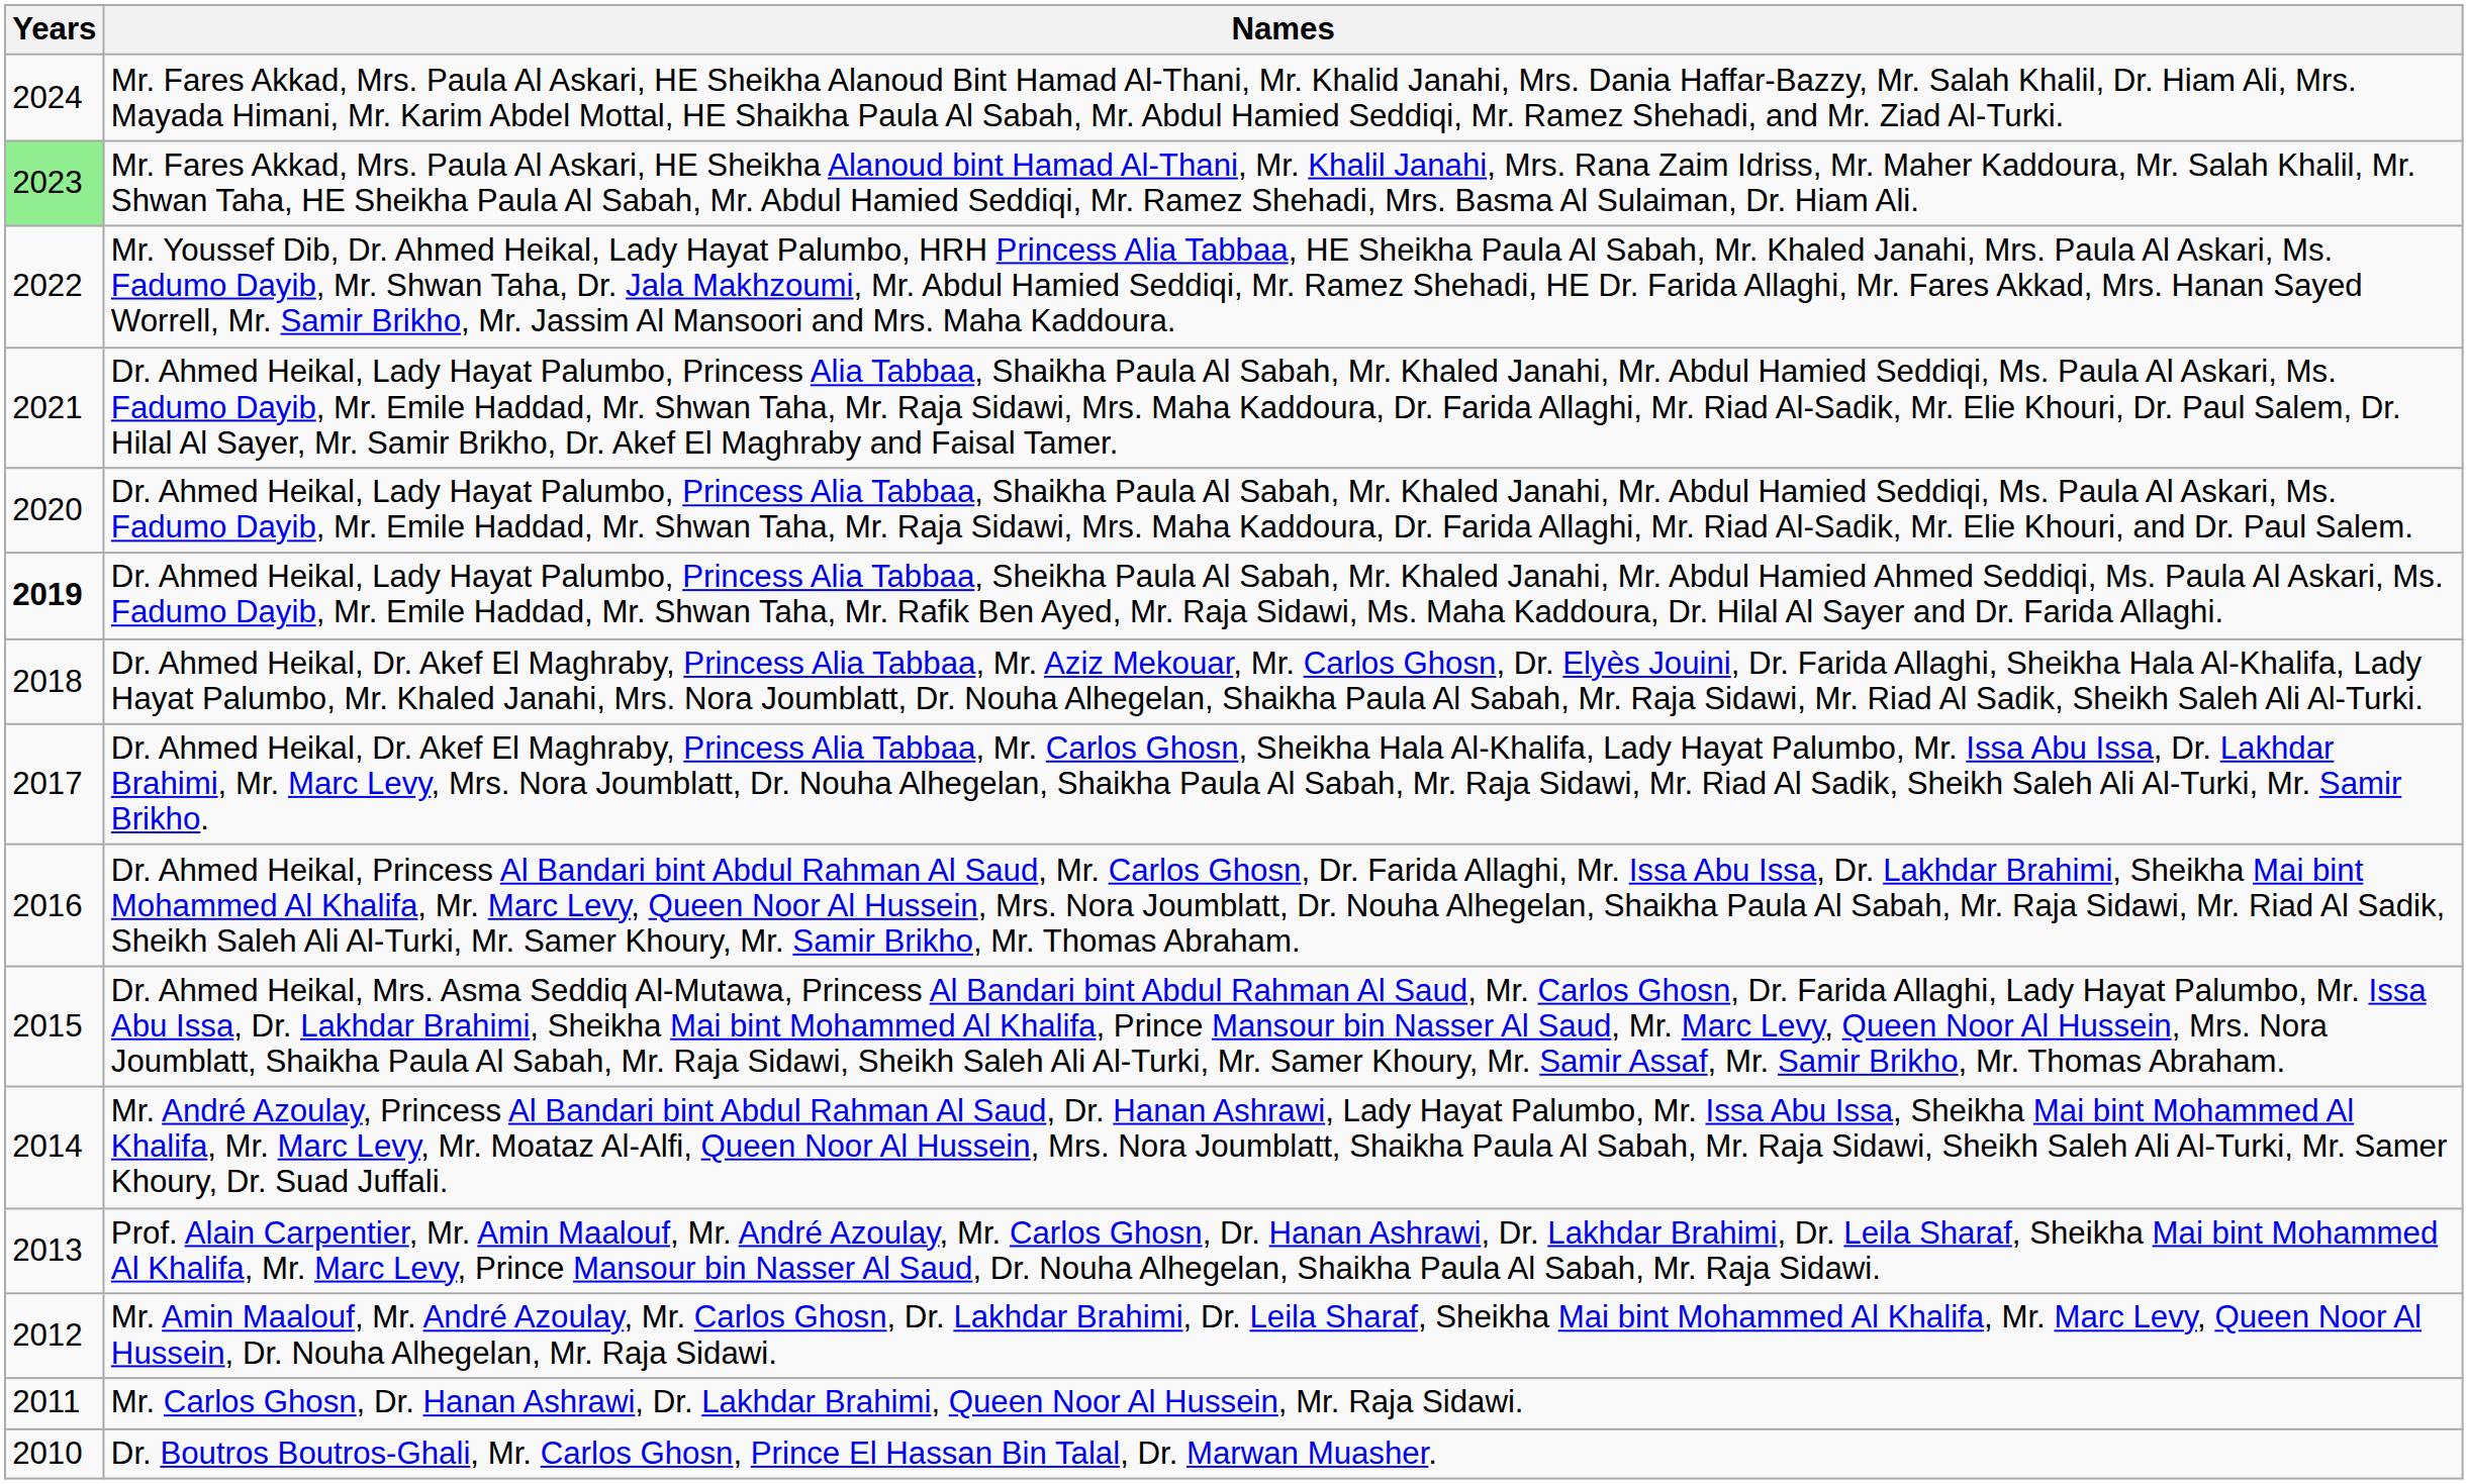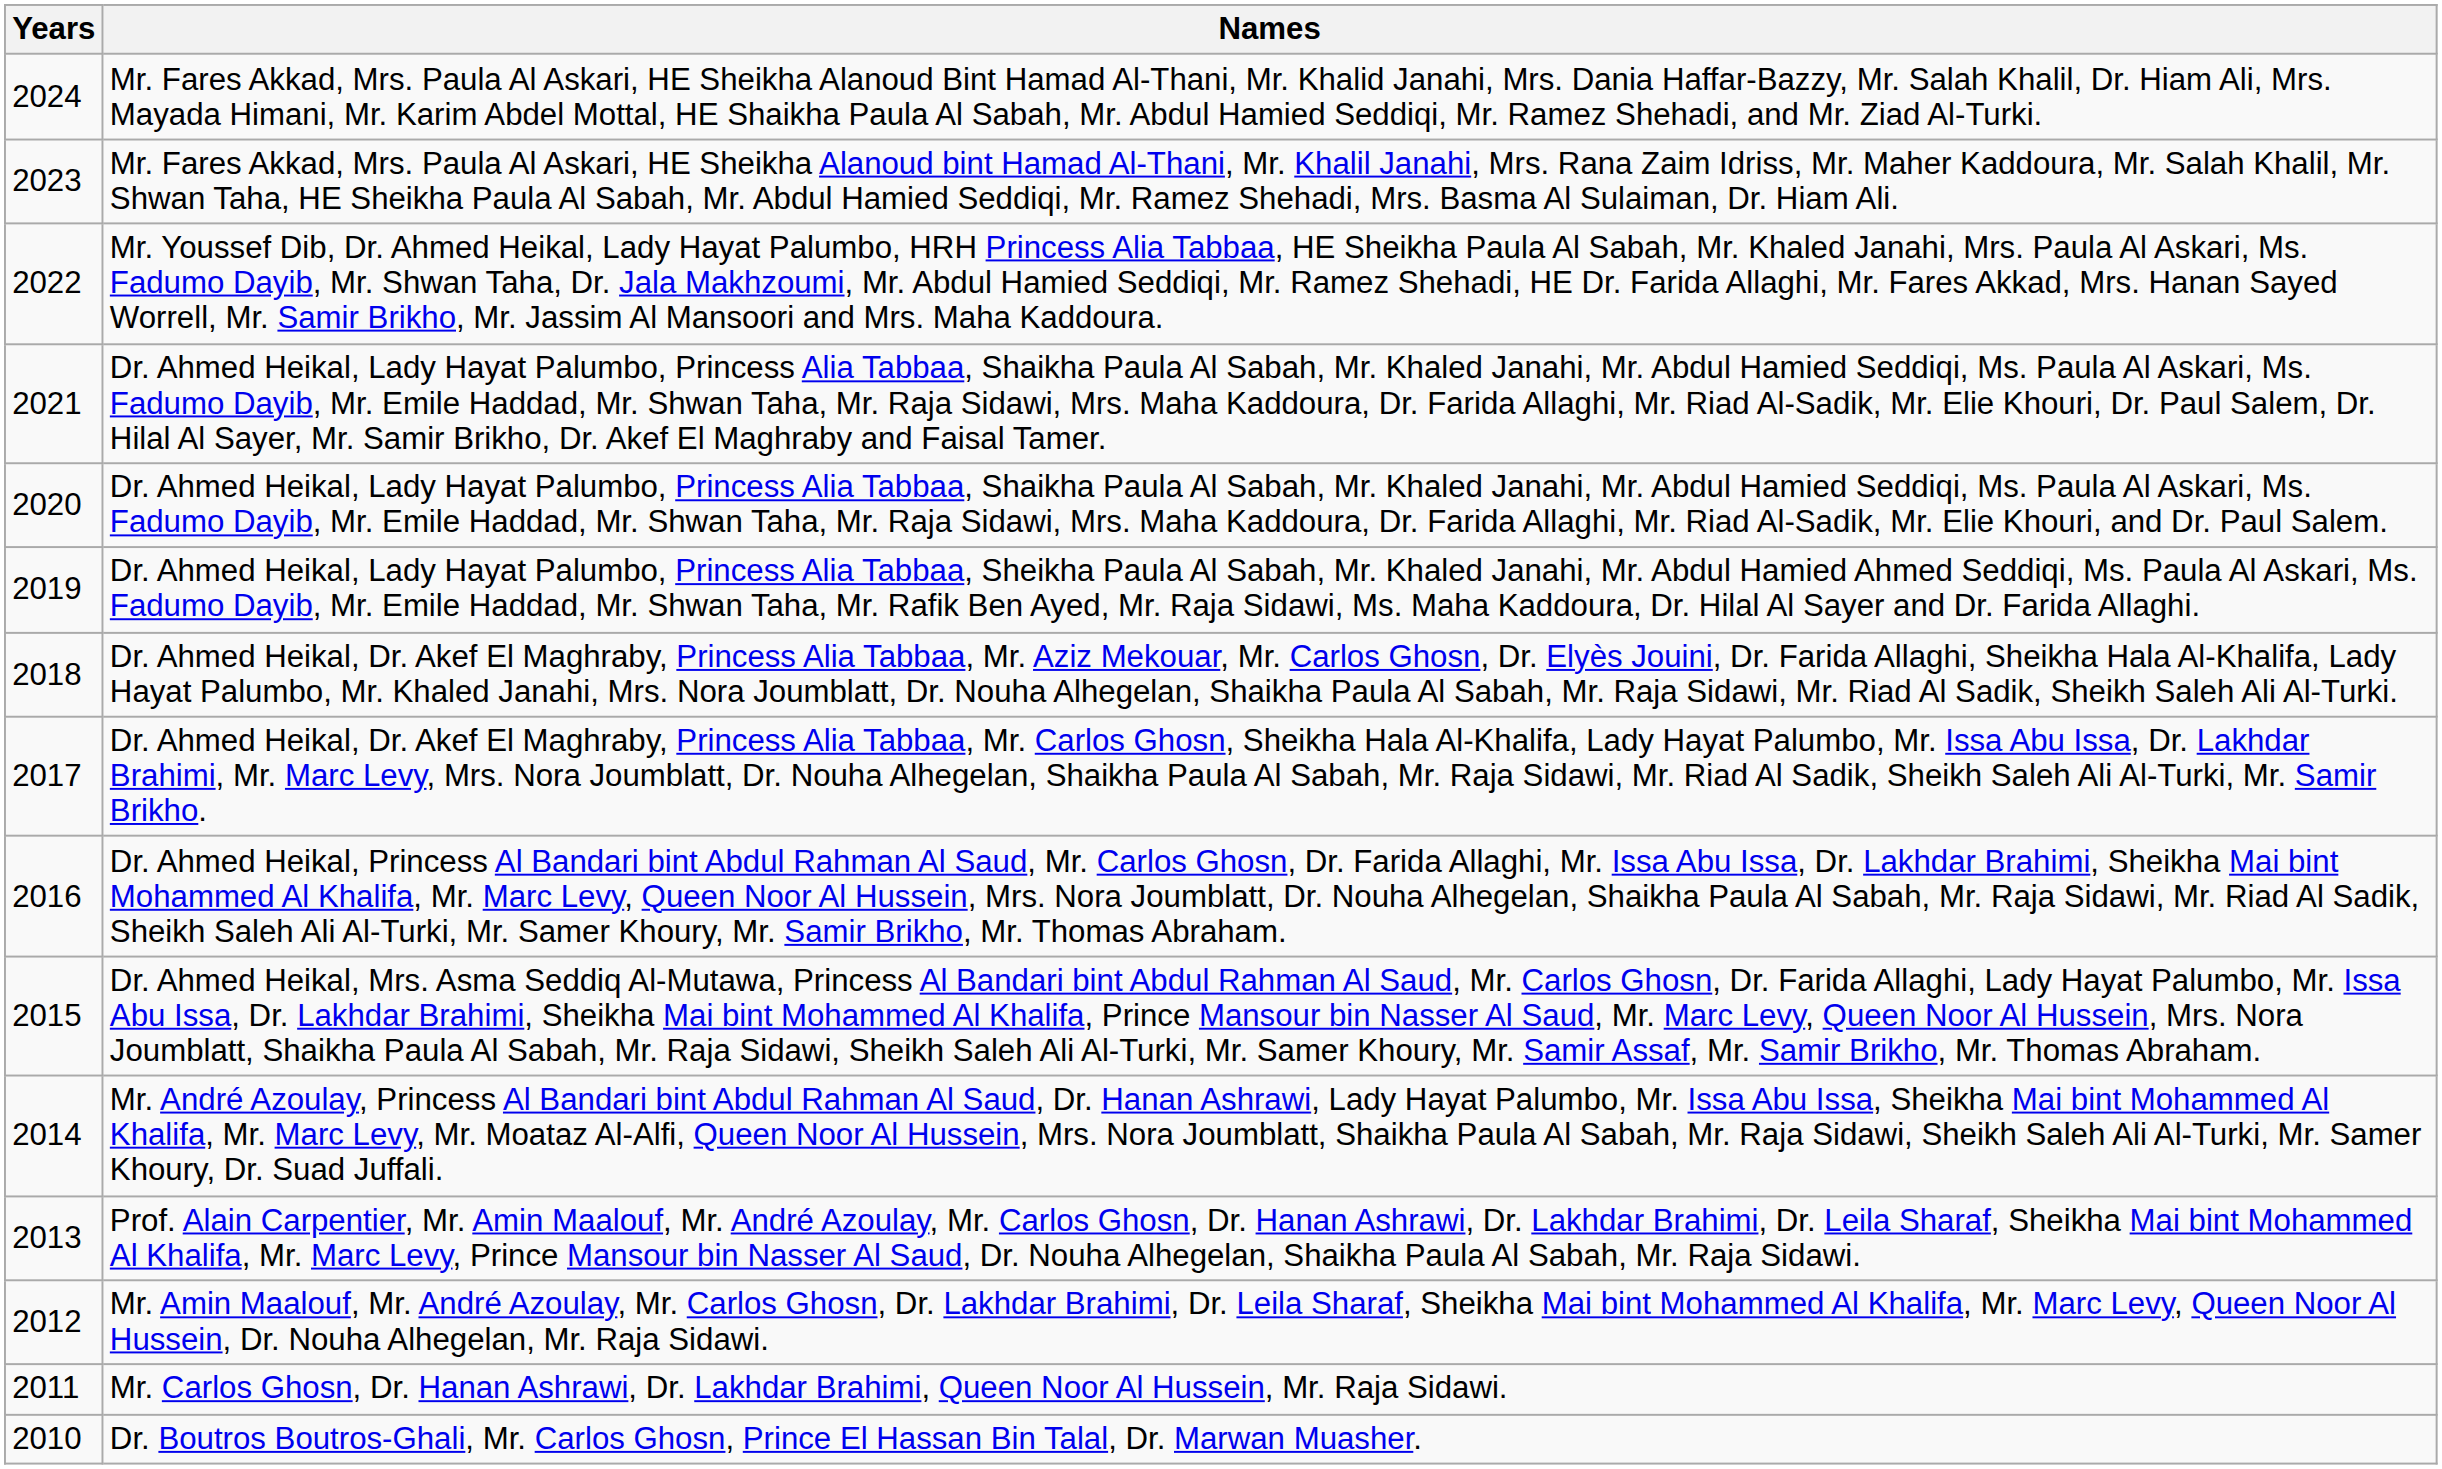row 3 | Years: lightgreen background -> no background
row 7 | Years: bold -> normal
